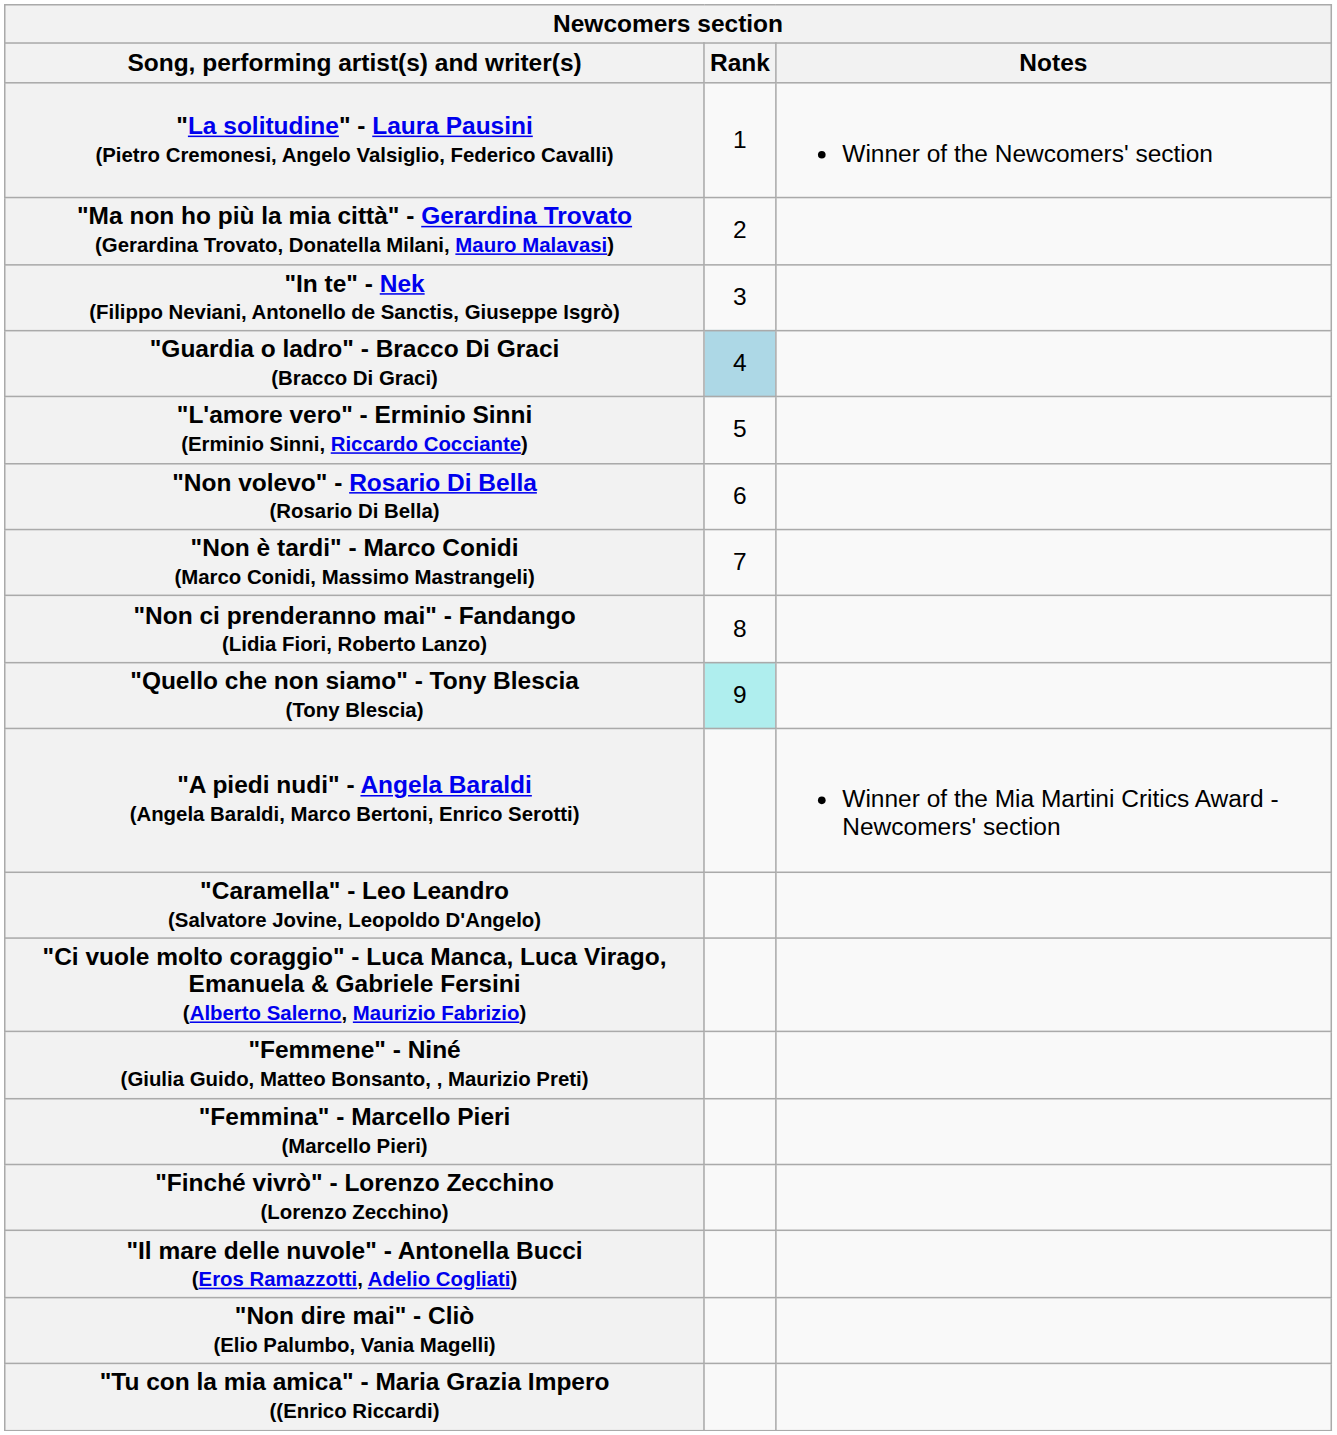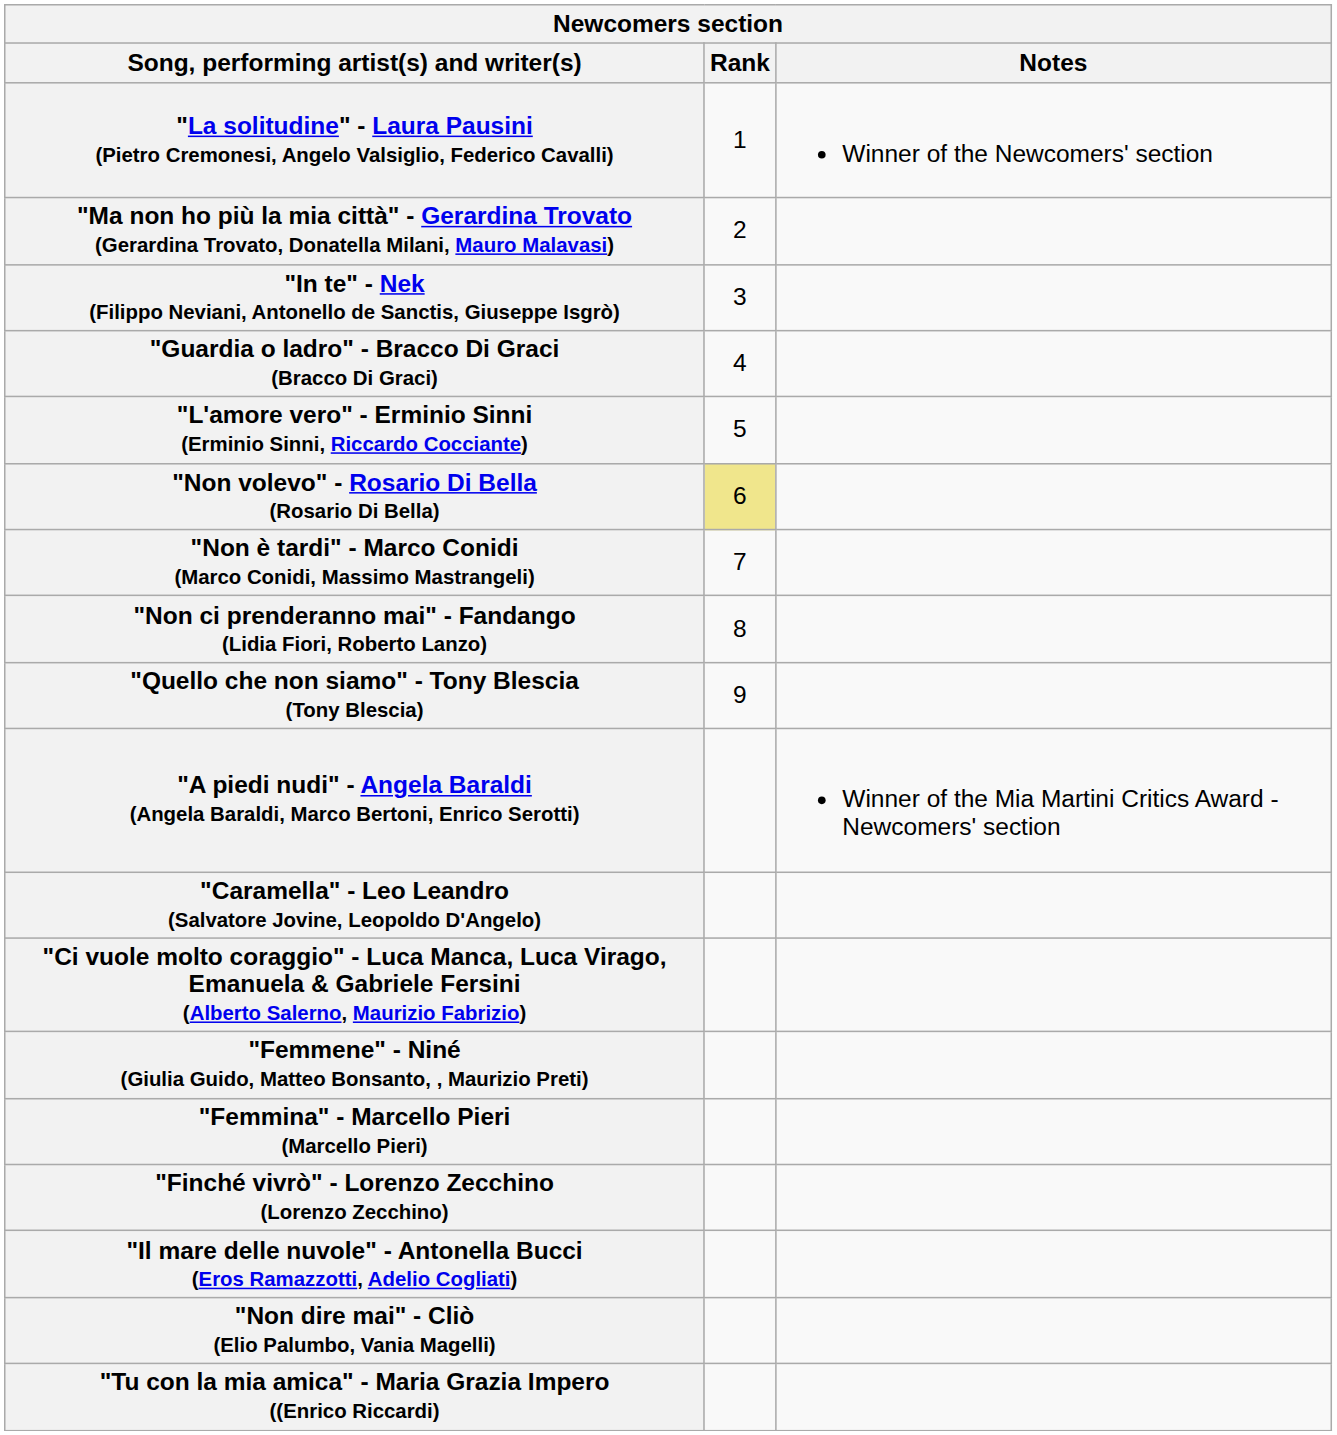"Guardia o ladro" - Bracco Di Graci (Bracco Di Graci) | Rank: lightblue background -> no background
"Non volevo" - Rosario Di Bella (Rosario Di Bella) | Rank: no background -> khaki background
"Quello che non siamo" - Tony Blescia (Tony Blescia) | Rank: paleturquoise background -> no background
